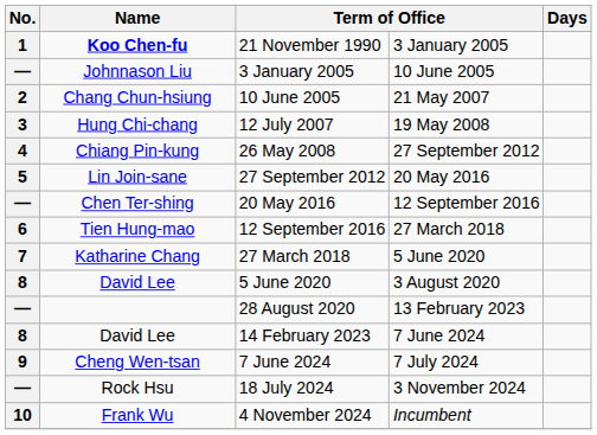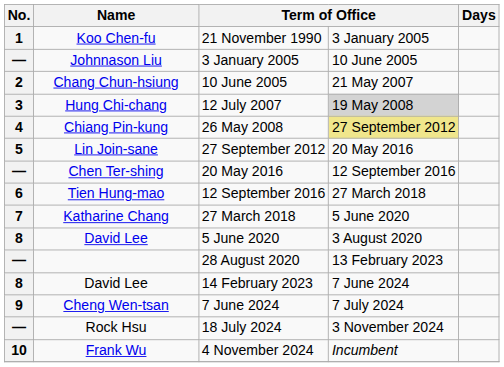21 November 1990 | Name: bold -> normal
12 July 2007 | column 4: no background -> lightgrey background
26 May 2008 | column 4: no background -> khaki background
